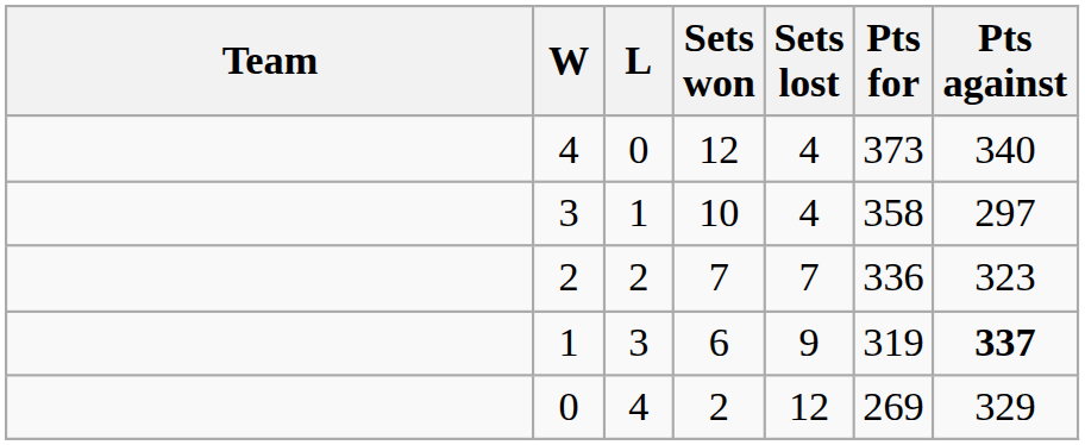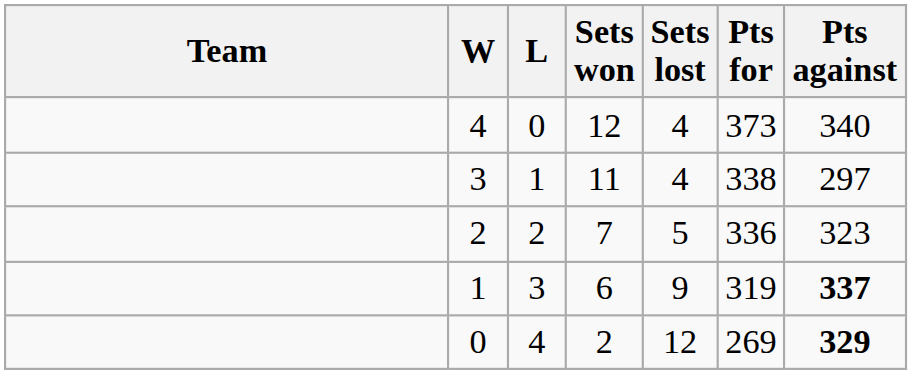row 3 | Sets won: 10 -> 11
row 3 | Pts for: 358 -> 338
row 4 | Sets lost: 7 -> 5
row 6 | Pts against: normal -> bold
